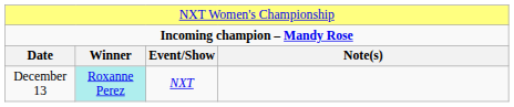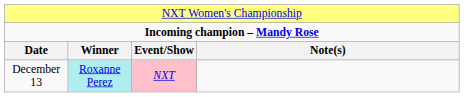December 13 | column 3: no background -> pink background
